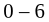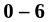row 1 | column 1: normal -> bold
